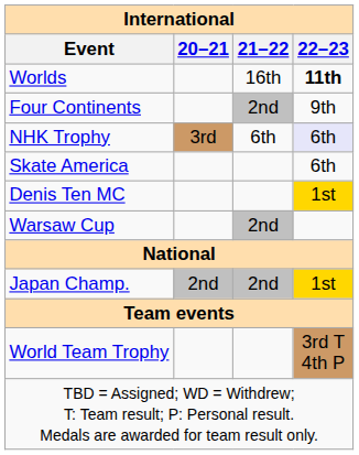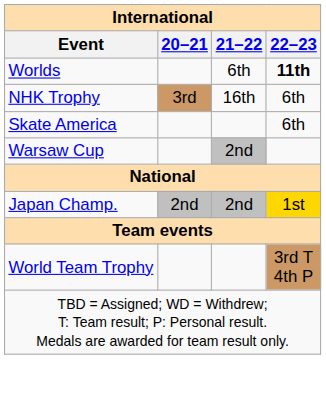Worlds | 21–22: 16th -> 6th
- row: Four Continents | 2nd | 9th
NHK Trophy | 21–22: 6th -> 16th
NHK Trophy | 22–23: lavender background -> no background
- row: Denis Ten MC | 1st
